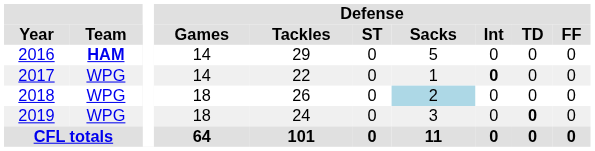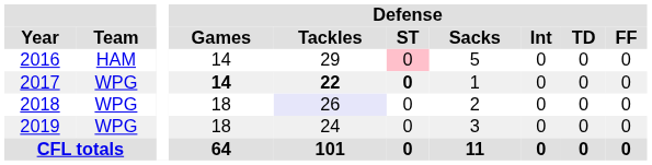2016 | Team: bold -> normal
2016 | Defense / ST: no background -> pink background
2017 | Defense / Games: normal -> bold
2017 | Defense / Tackles: normal -> bold
2017 | Defense / ST: normal -> bold
2017 | Defense / Int: bold -> normal
2018 | Defense / Tackles: no background -> lavender background
2018 | Defense / Sacks: lightblue background -> no background
2019 | Defense / TD: bold -> normal
